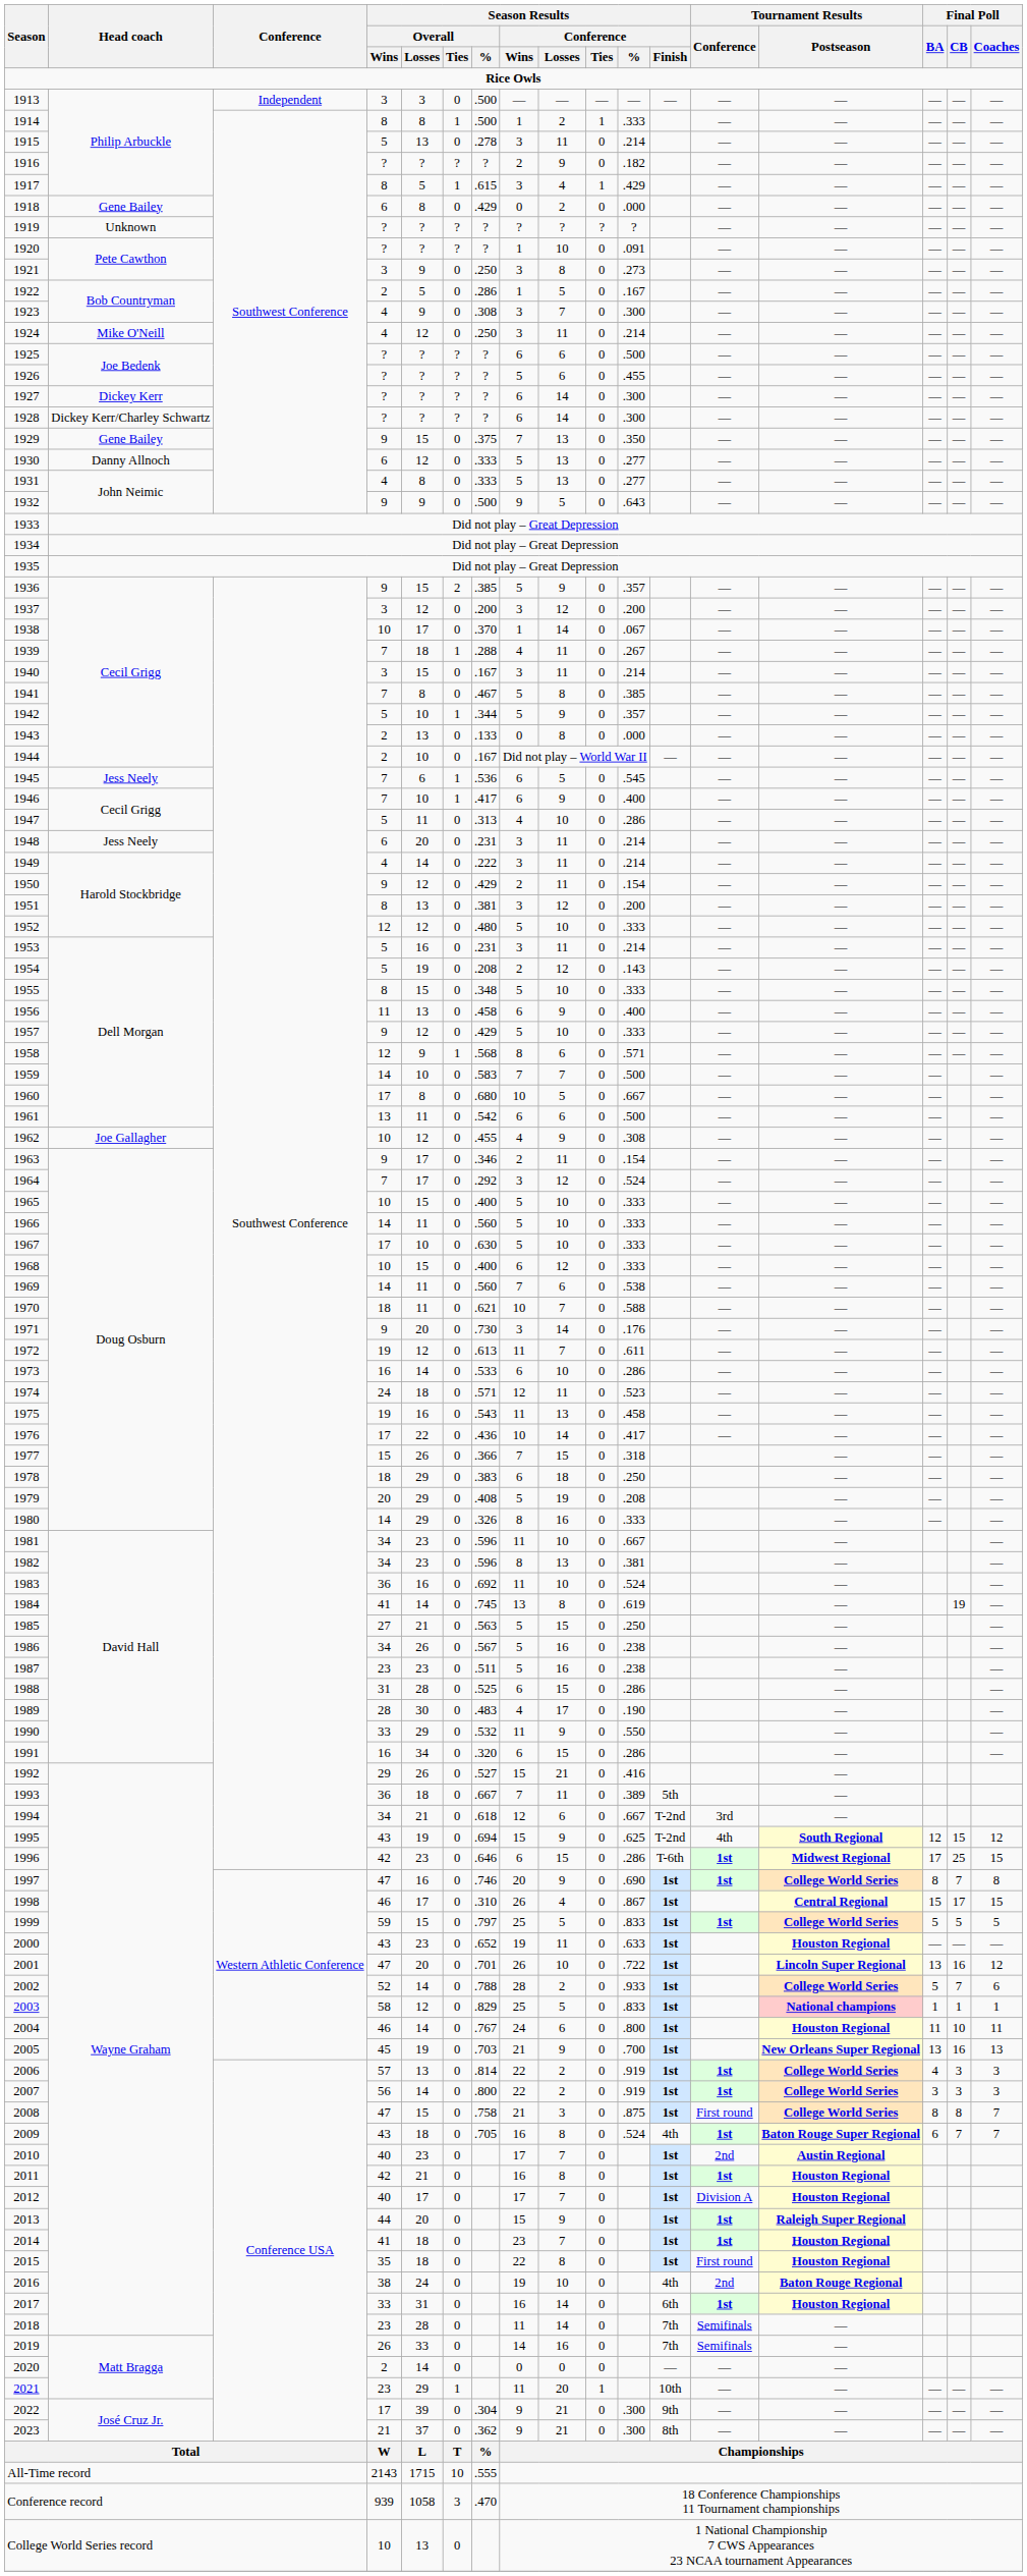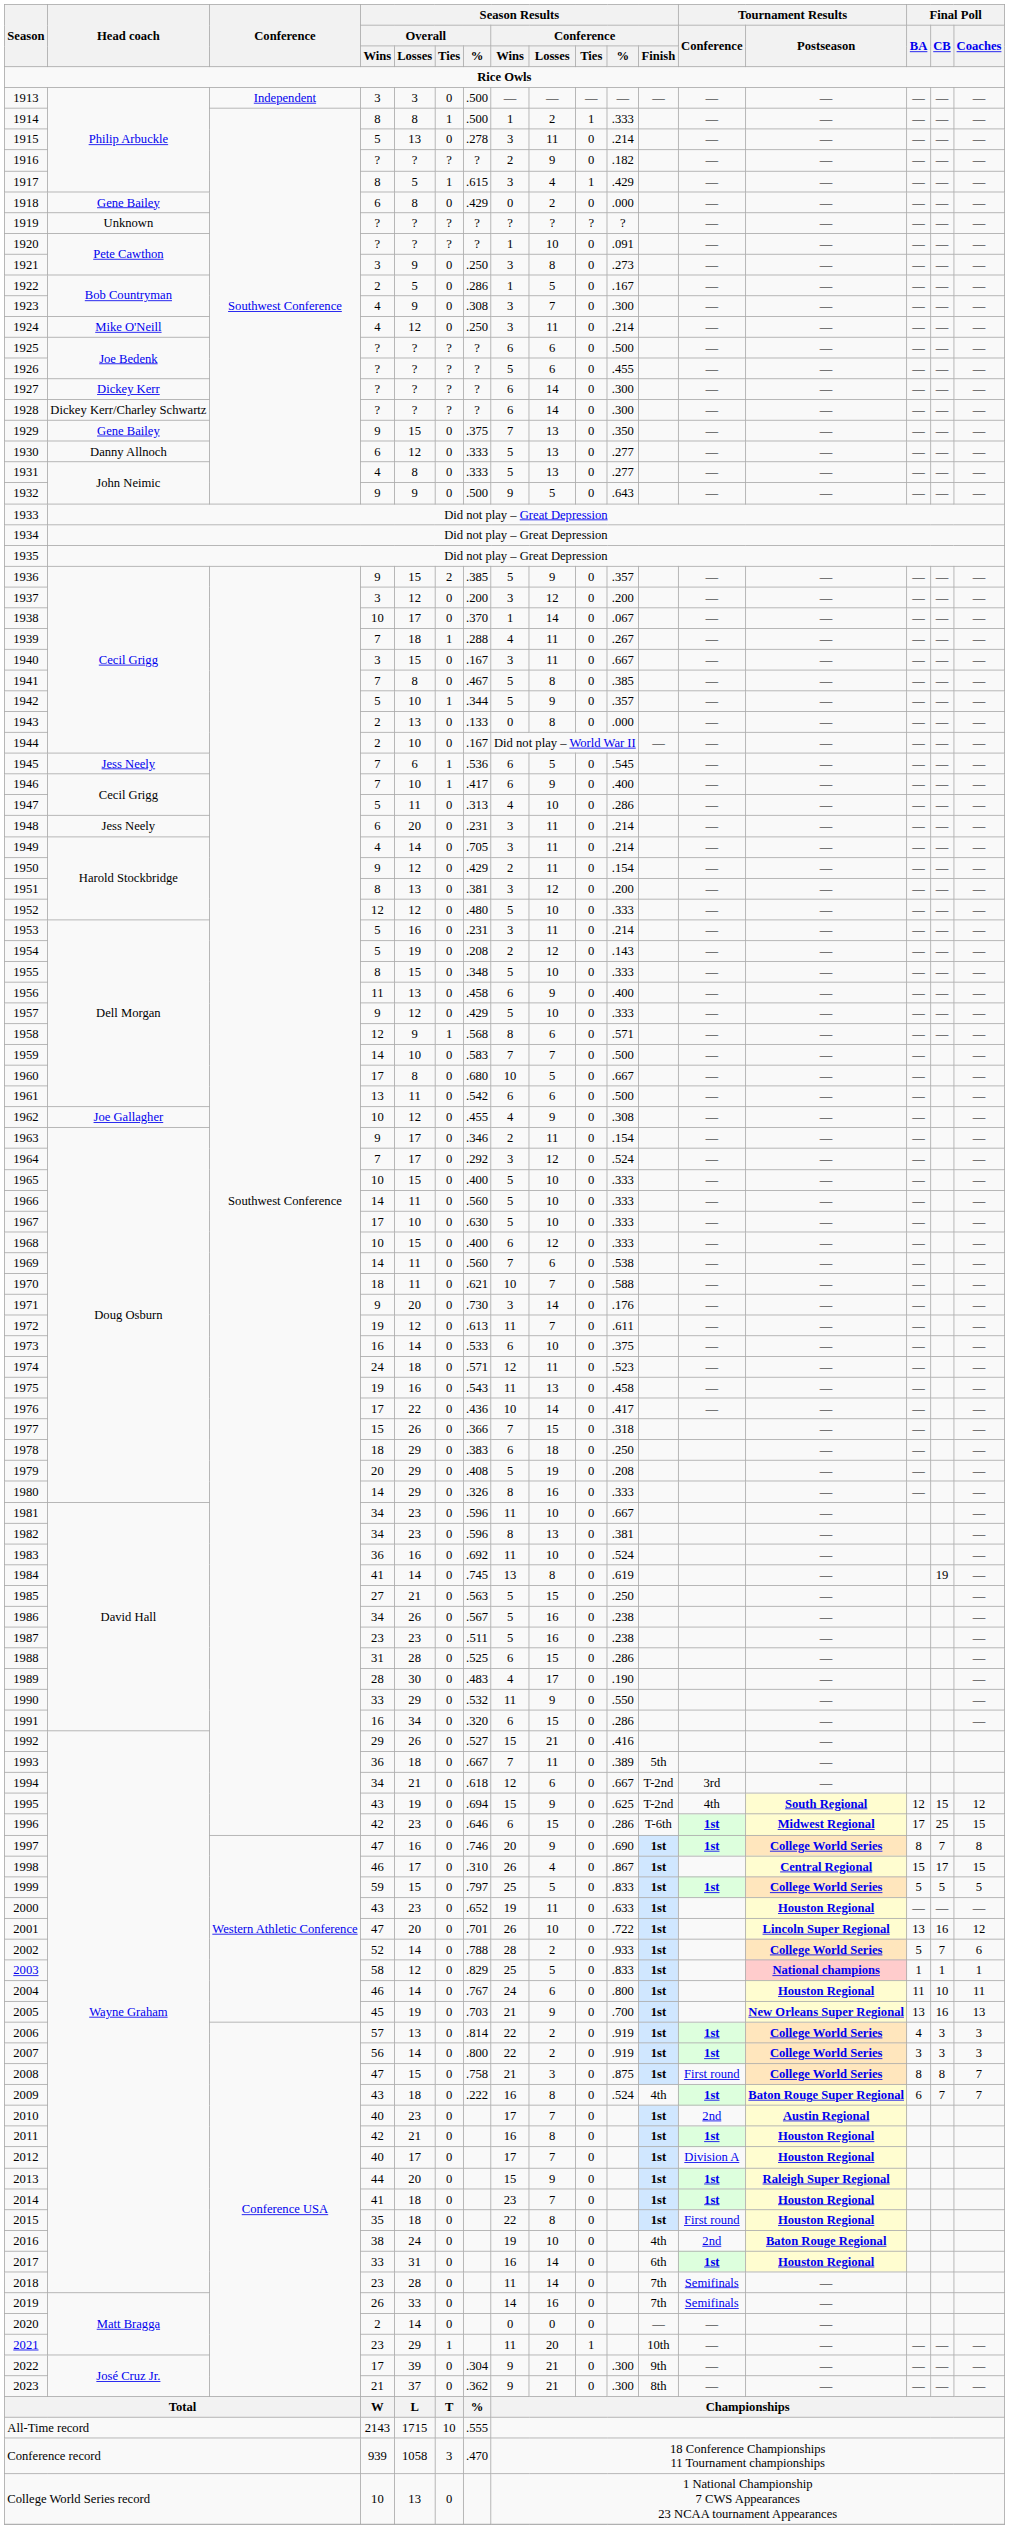1940 | Season Results / Conference / %: .214 -> .667
1949 | Season Results / Overall / %: .222 -> .705
1973 | Season Results / Conference / %: .286 -> .375
2009 | Season Results / Overall / %: .705 -> .222
